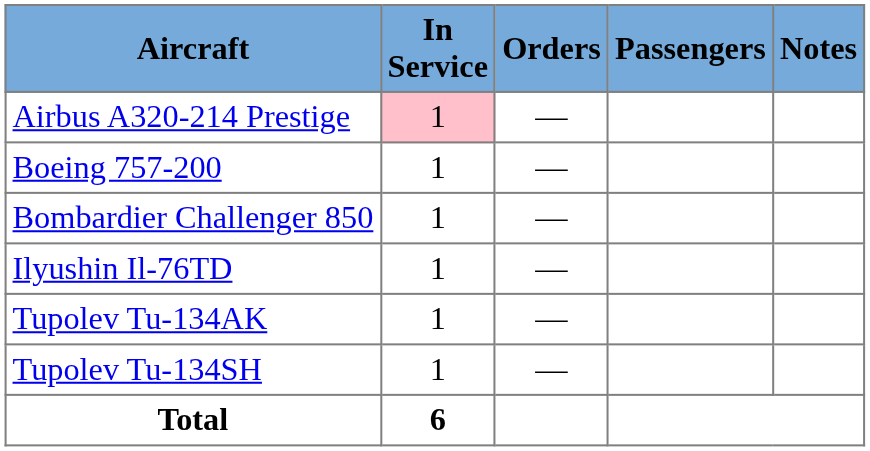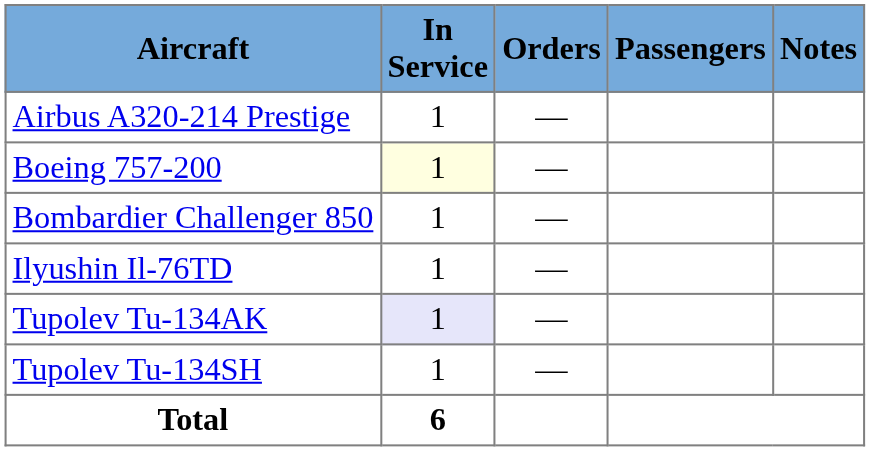Airbus A320-214 Prestige | In Service: pink background -> no background
Boeing 757-200 | In Service: no background -> lightyellow background
Tupolev Tu-134AK | In Service: no background -> lavender background
